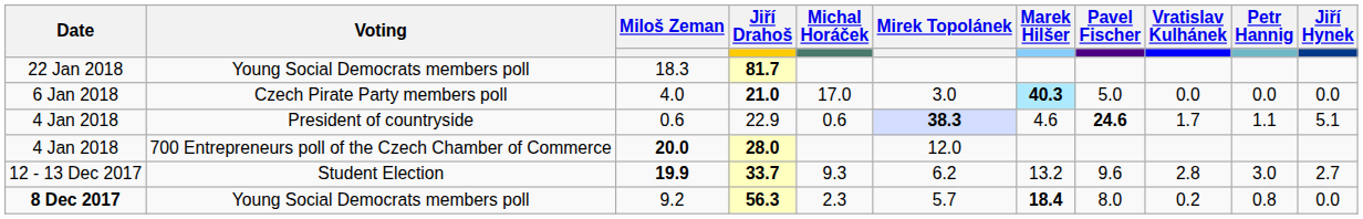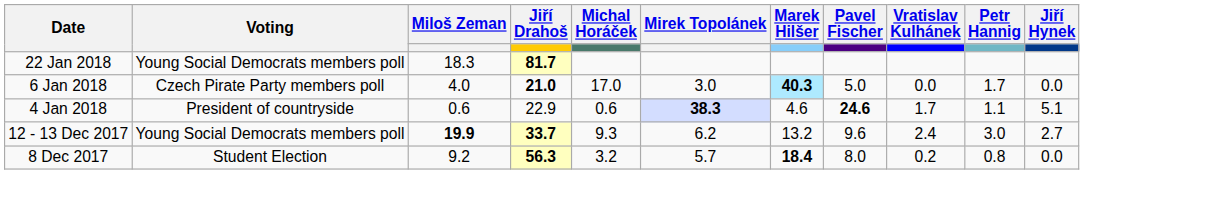4.0 | Petr Hannig: 0.0 -> 1.7
- row: 4 Jan 2018 | 700 Entrepreneurs poll of the Czech Chamber of Commerce | 20.0 | 28.0 | 12.0
19.9 | Voting: Student Election -> Young Social Democrats members poll
19.9 | Vratislav Kulhánek: 2.8 -> 2.4
9.2 | Date: bold -> normal
9.2 | Voting: Young Social Democrats members poll -> Student Election
9.2 | Michal Horáček: 2.3 -> 3.2
